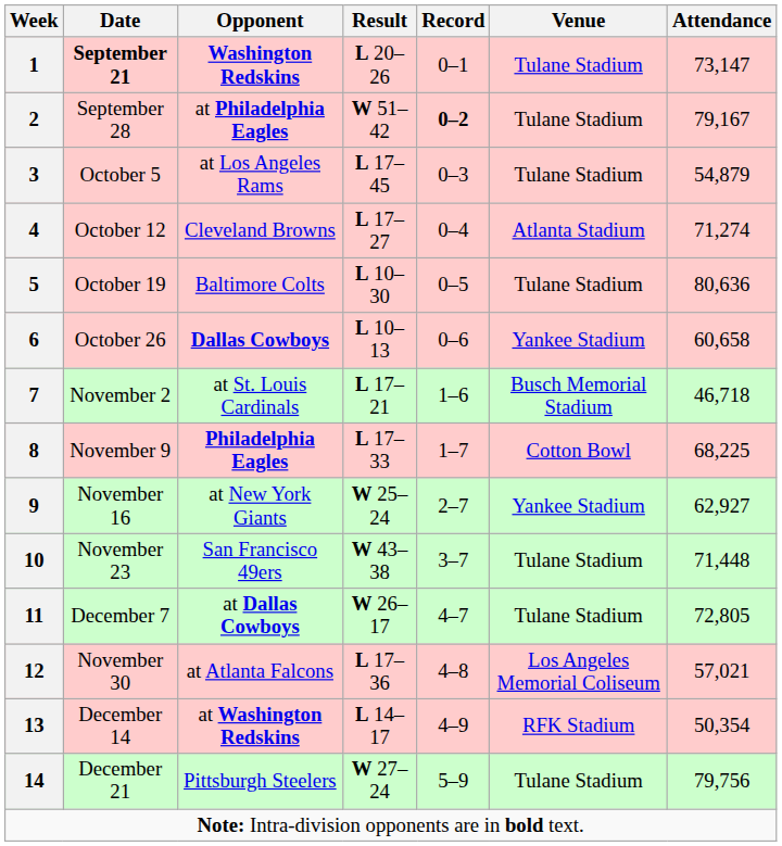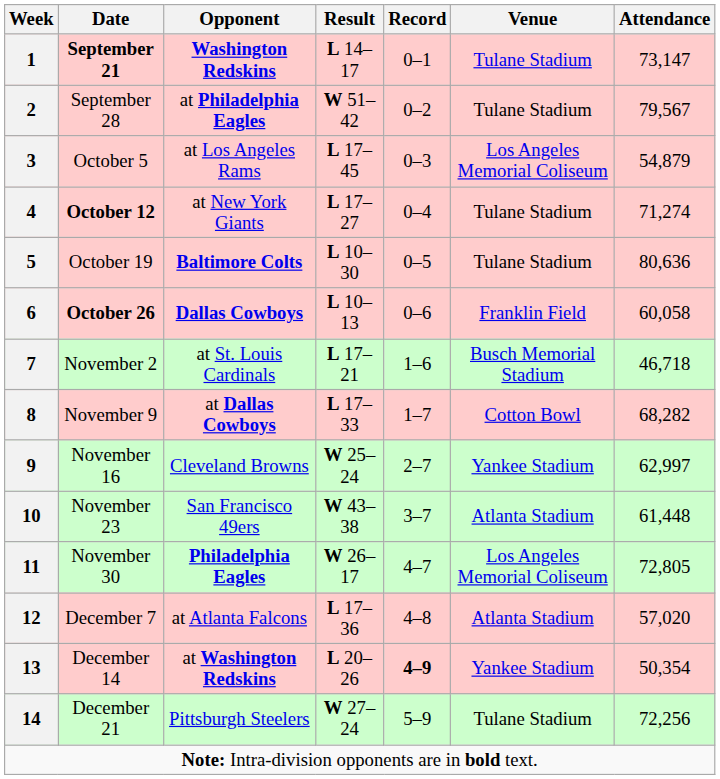1 | Result: L 20–26 -> L 14–17
2 | Record: bold -> normal
2 | Attendance: 79,167 -> 79,567
3 | Venue: Tulane Stadium -> Los Angeles Memorial Coliseum
4 | Date: normal -> bold
4 | Opponent: Cleveland Browns -> at New York Giants
4 | Venue: Atlanta Stadium -> Tulane Stadium
5 | Opponent: normal -> bold
6 | Date: normal -> bold
6 | Venue: Yankee Stadium -> Franklin Field
6 | Attendance: 60,658 -> 60,058
8 | Opponent: Philadelphia Eagles -> at Dallas Cowboys
8 | Attendance: 68,225 -> 68,282
9 | Opponent: at New York Giants -> Cleveland Browns
9 | Attendance: 62,927 -> 62,997
10 | Venue: Tulane Stadium -> Atlanta Stadium
10 | Attendance: 71,448 -> 61,448
11 | Date: December 7 -> November 30
11 | Opponent: at Dallas Cowboys -> Philadelphia Eagles
11 | Venue: Tulane Stadium -> Los Angeles Memorial Coliseum
12 | Date: November 30 -> December 7
12 | Venue: Los Angeles Memorial Coliseum -> Atlanta Stadium
12 | Attendance: 57,021 -> 57,020
13 | Result: L 14–17 -> L 20–26
13 | Record: normal -> bold
13 | Venue: RFK Stadium -> Yankee Stadium
14 | Attendance: 79,756 -> 72,256
